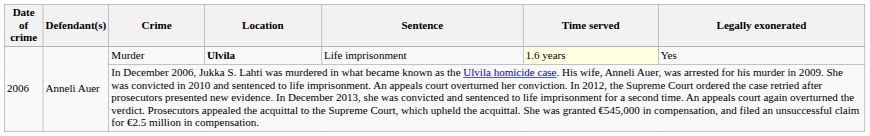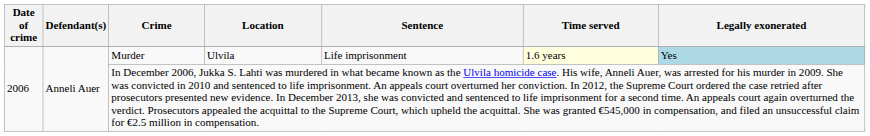Murder | Location: bold -> normal
Murder | Legally exonerated: no background -> lightblue background
